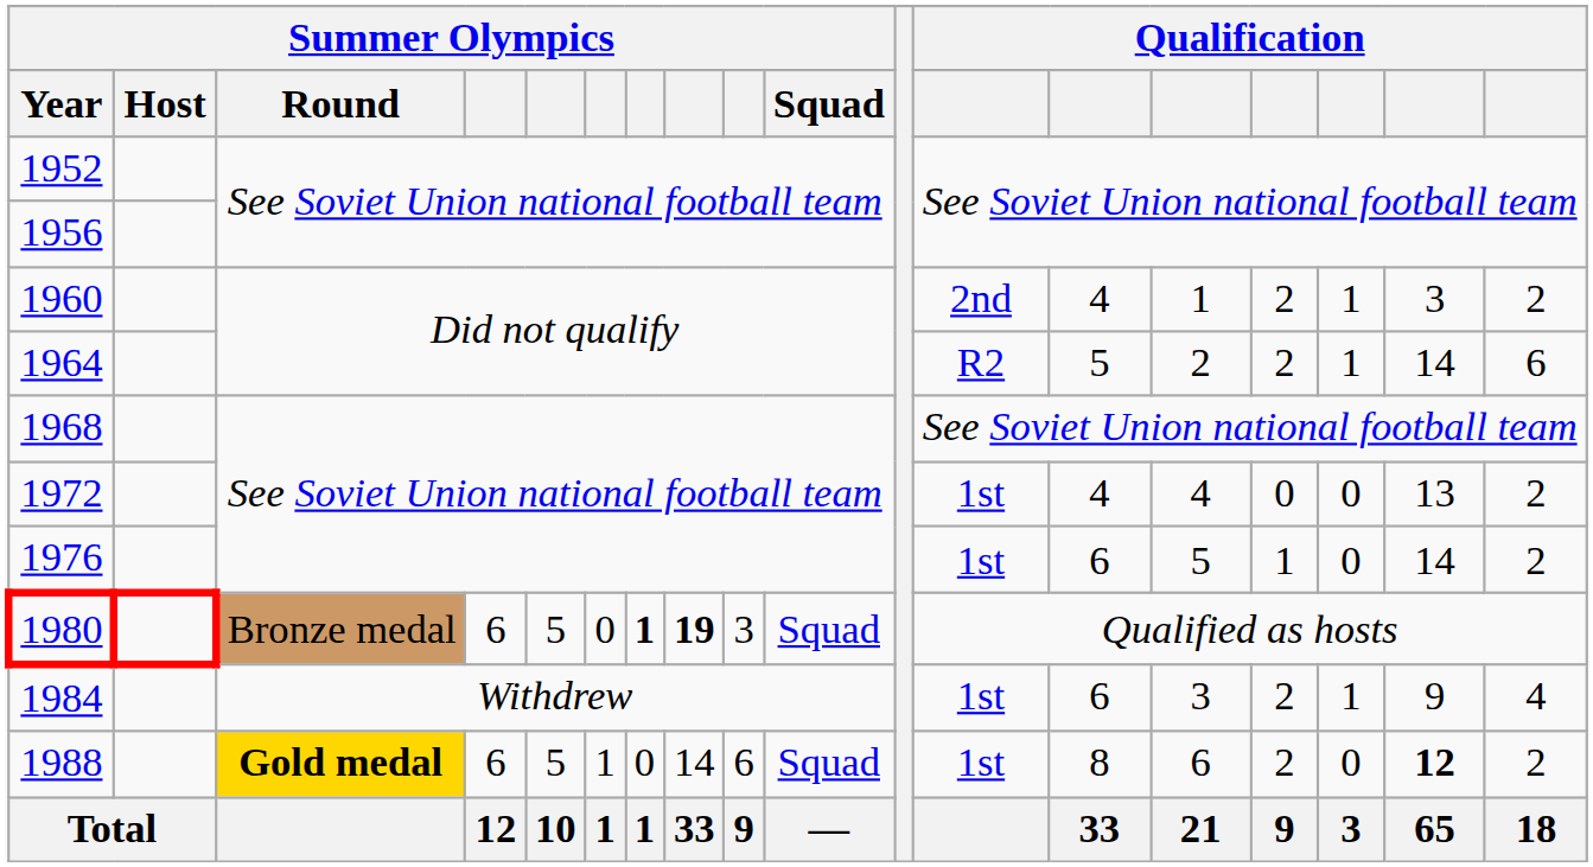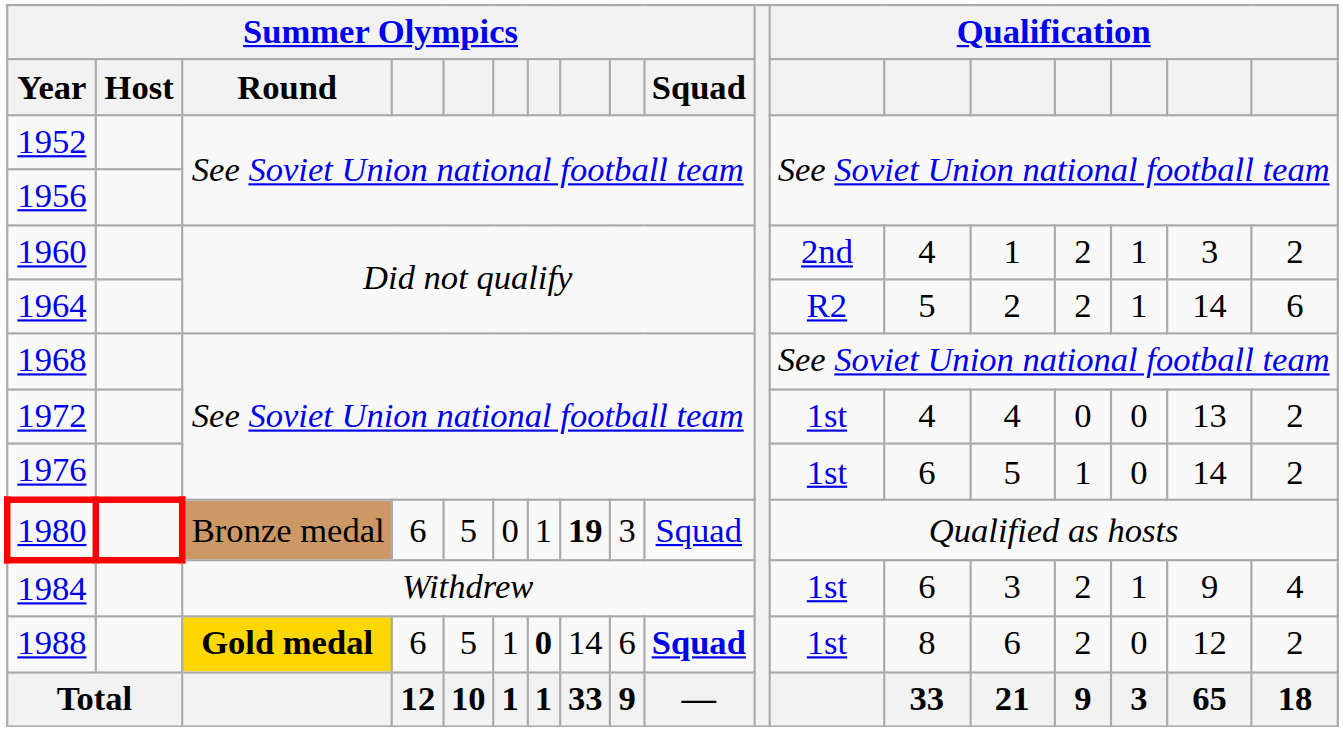1980 | column 7: bold -> normal
1988 | column 7: normal -> bold
1988 | Summer Olympics / Squad: normal -> bold
1988 | column 17: bold -> normal
